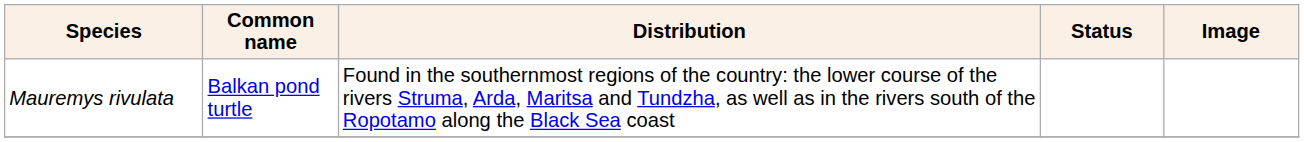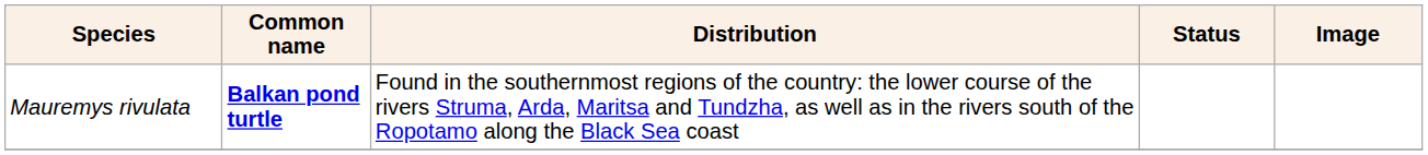Mauremys rivulata | Common name: normal -> bold
